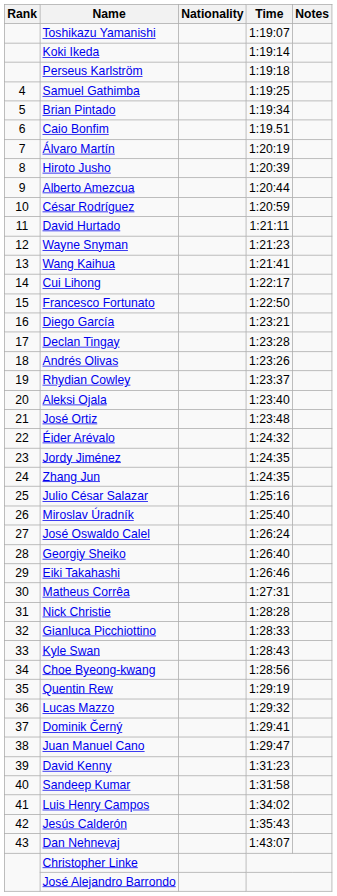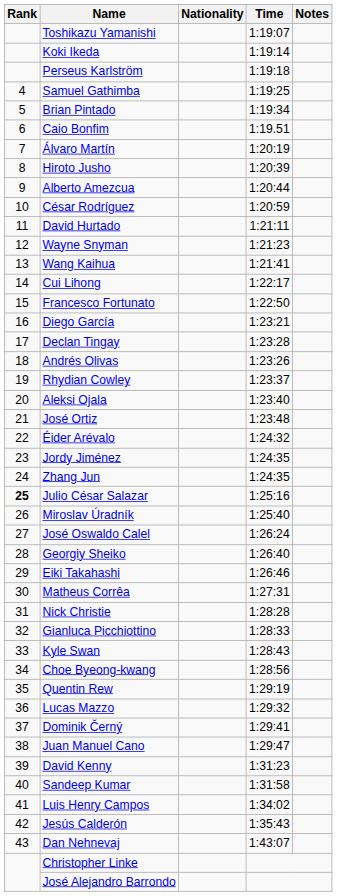Julio César Salazar | Rank: normal -> bold
